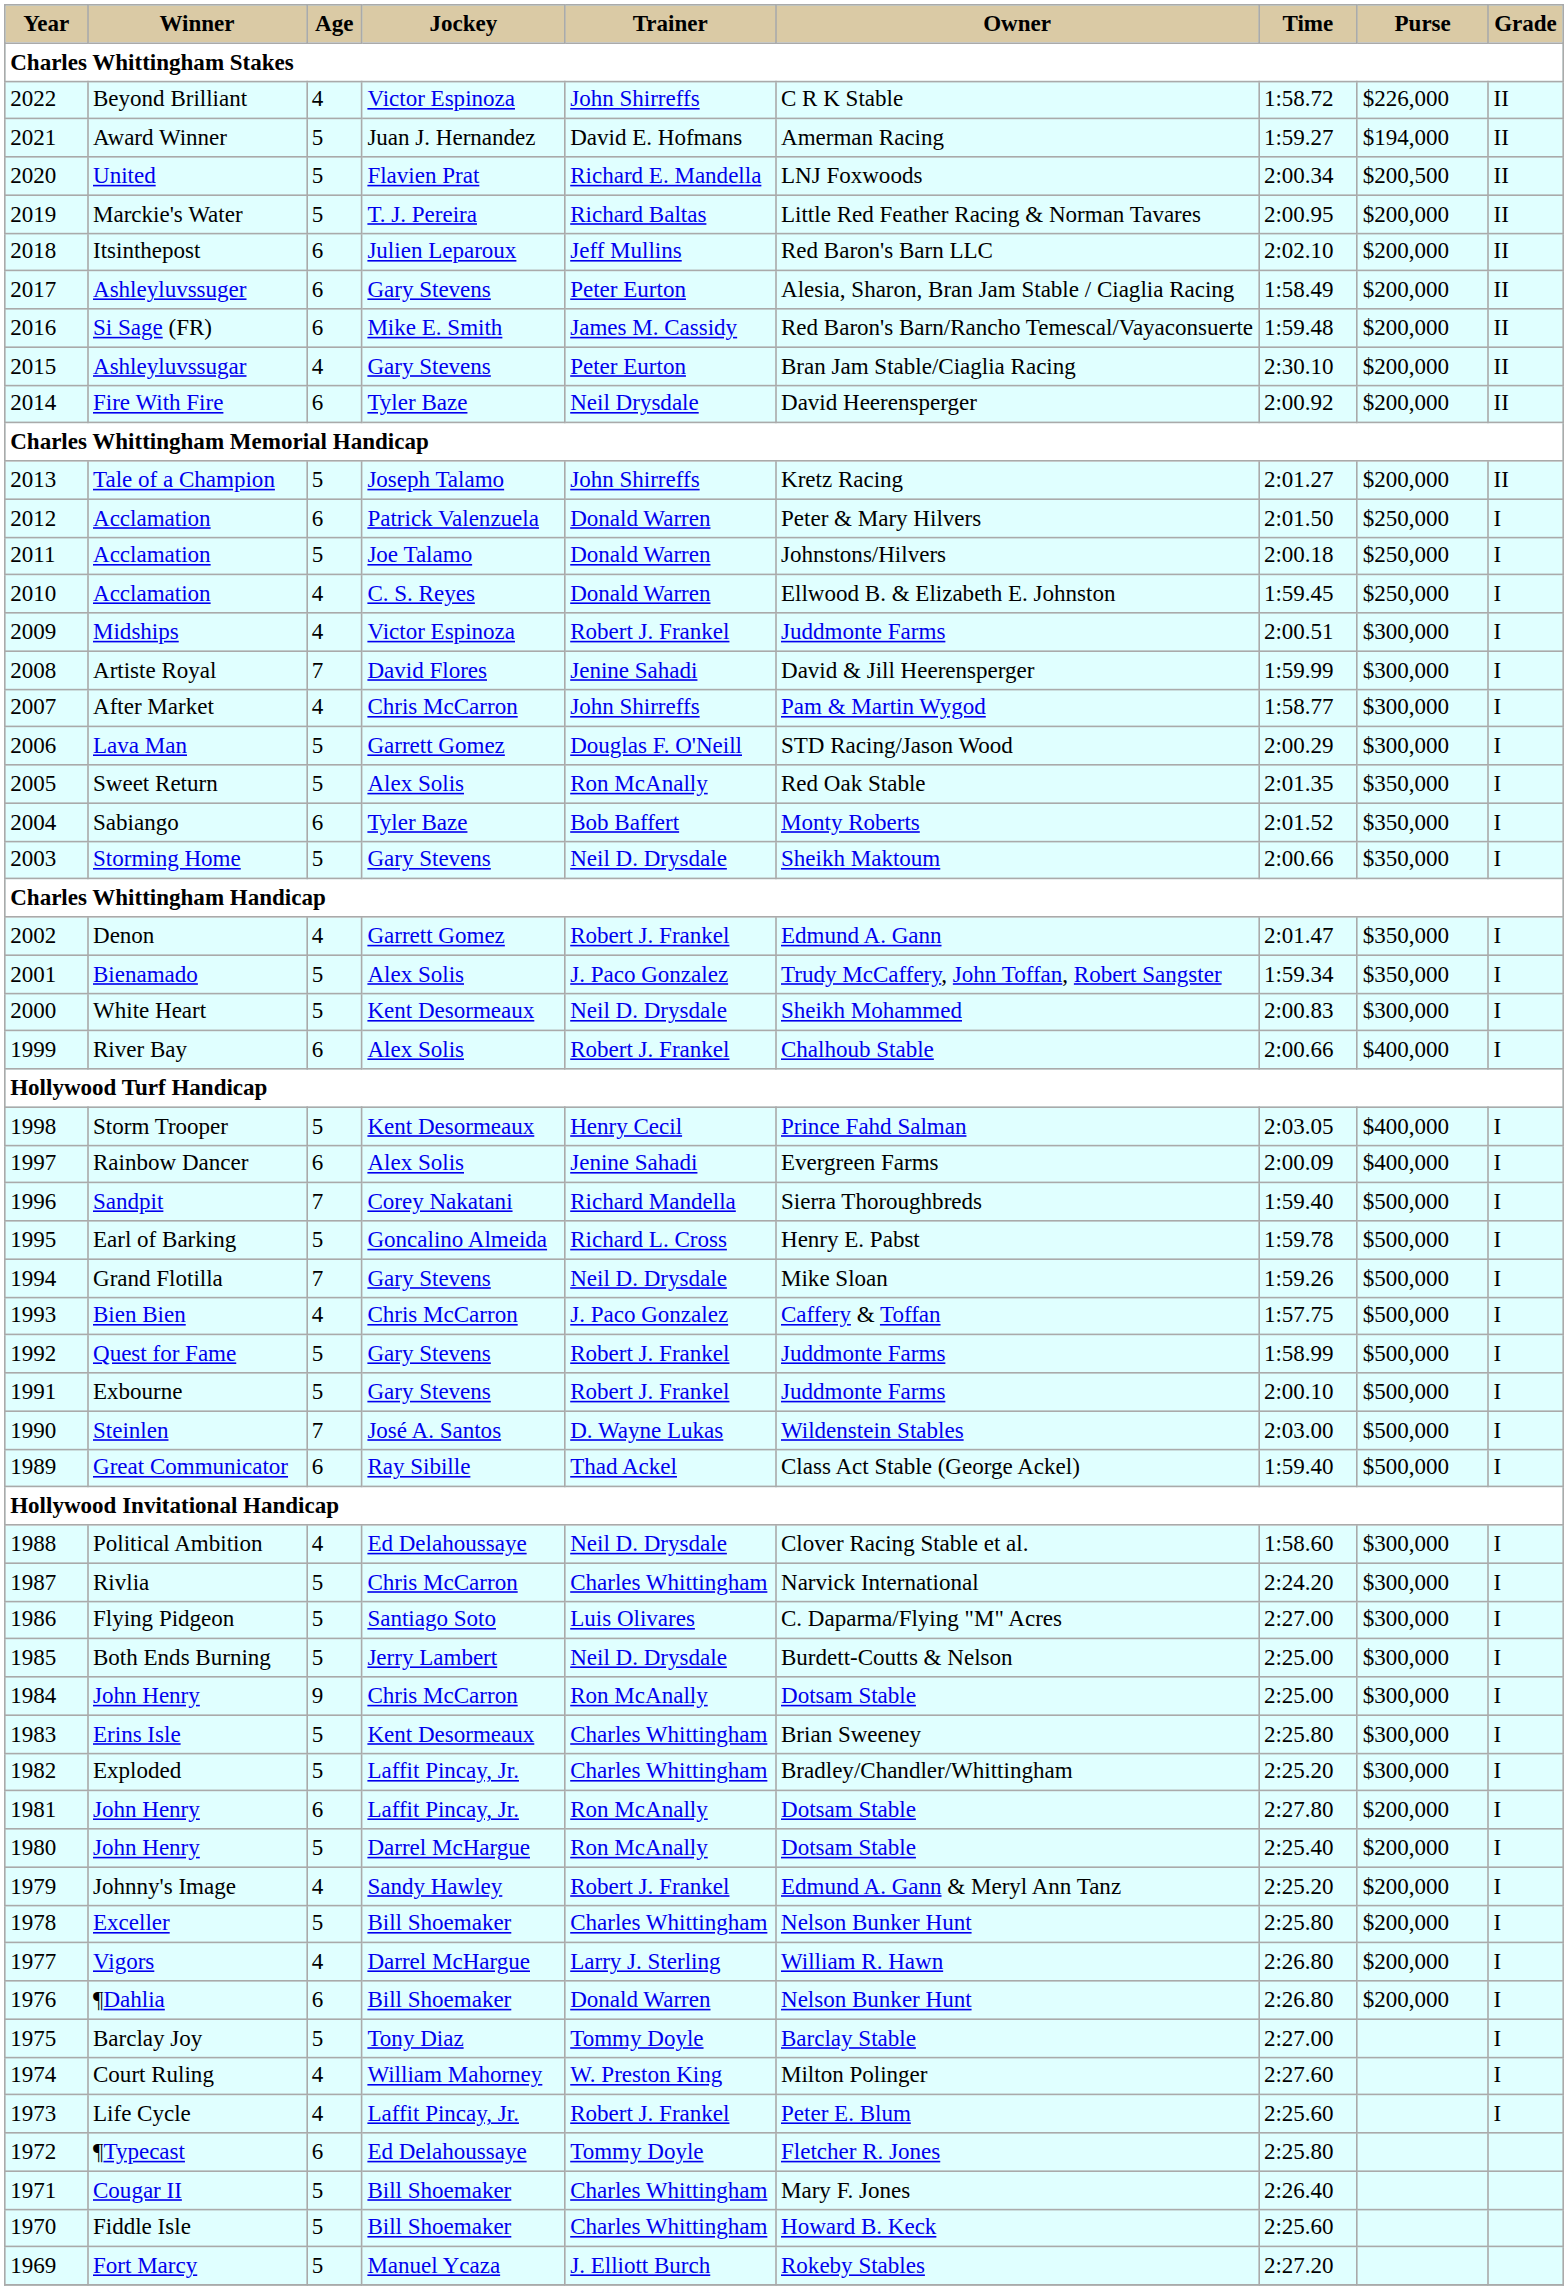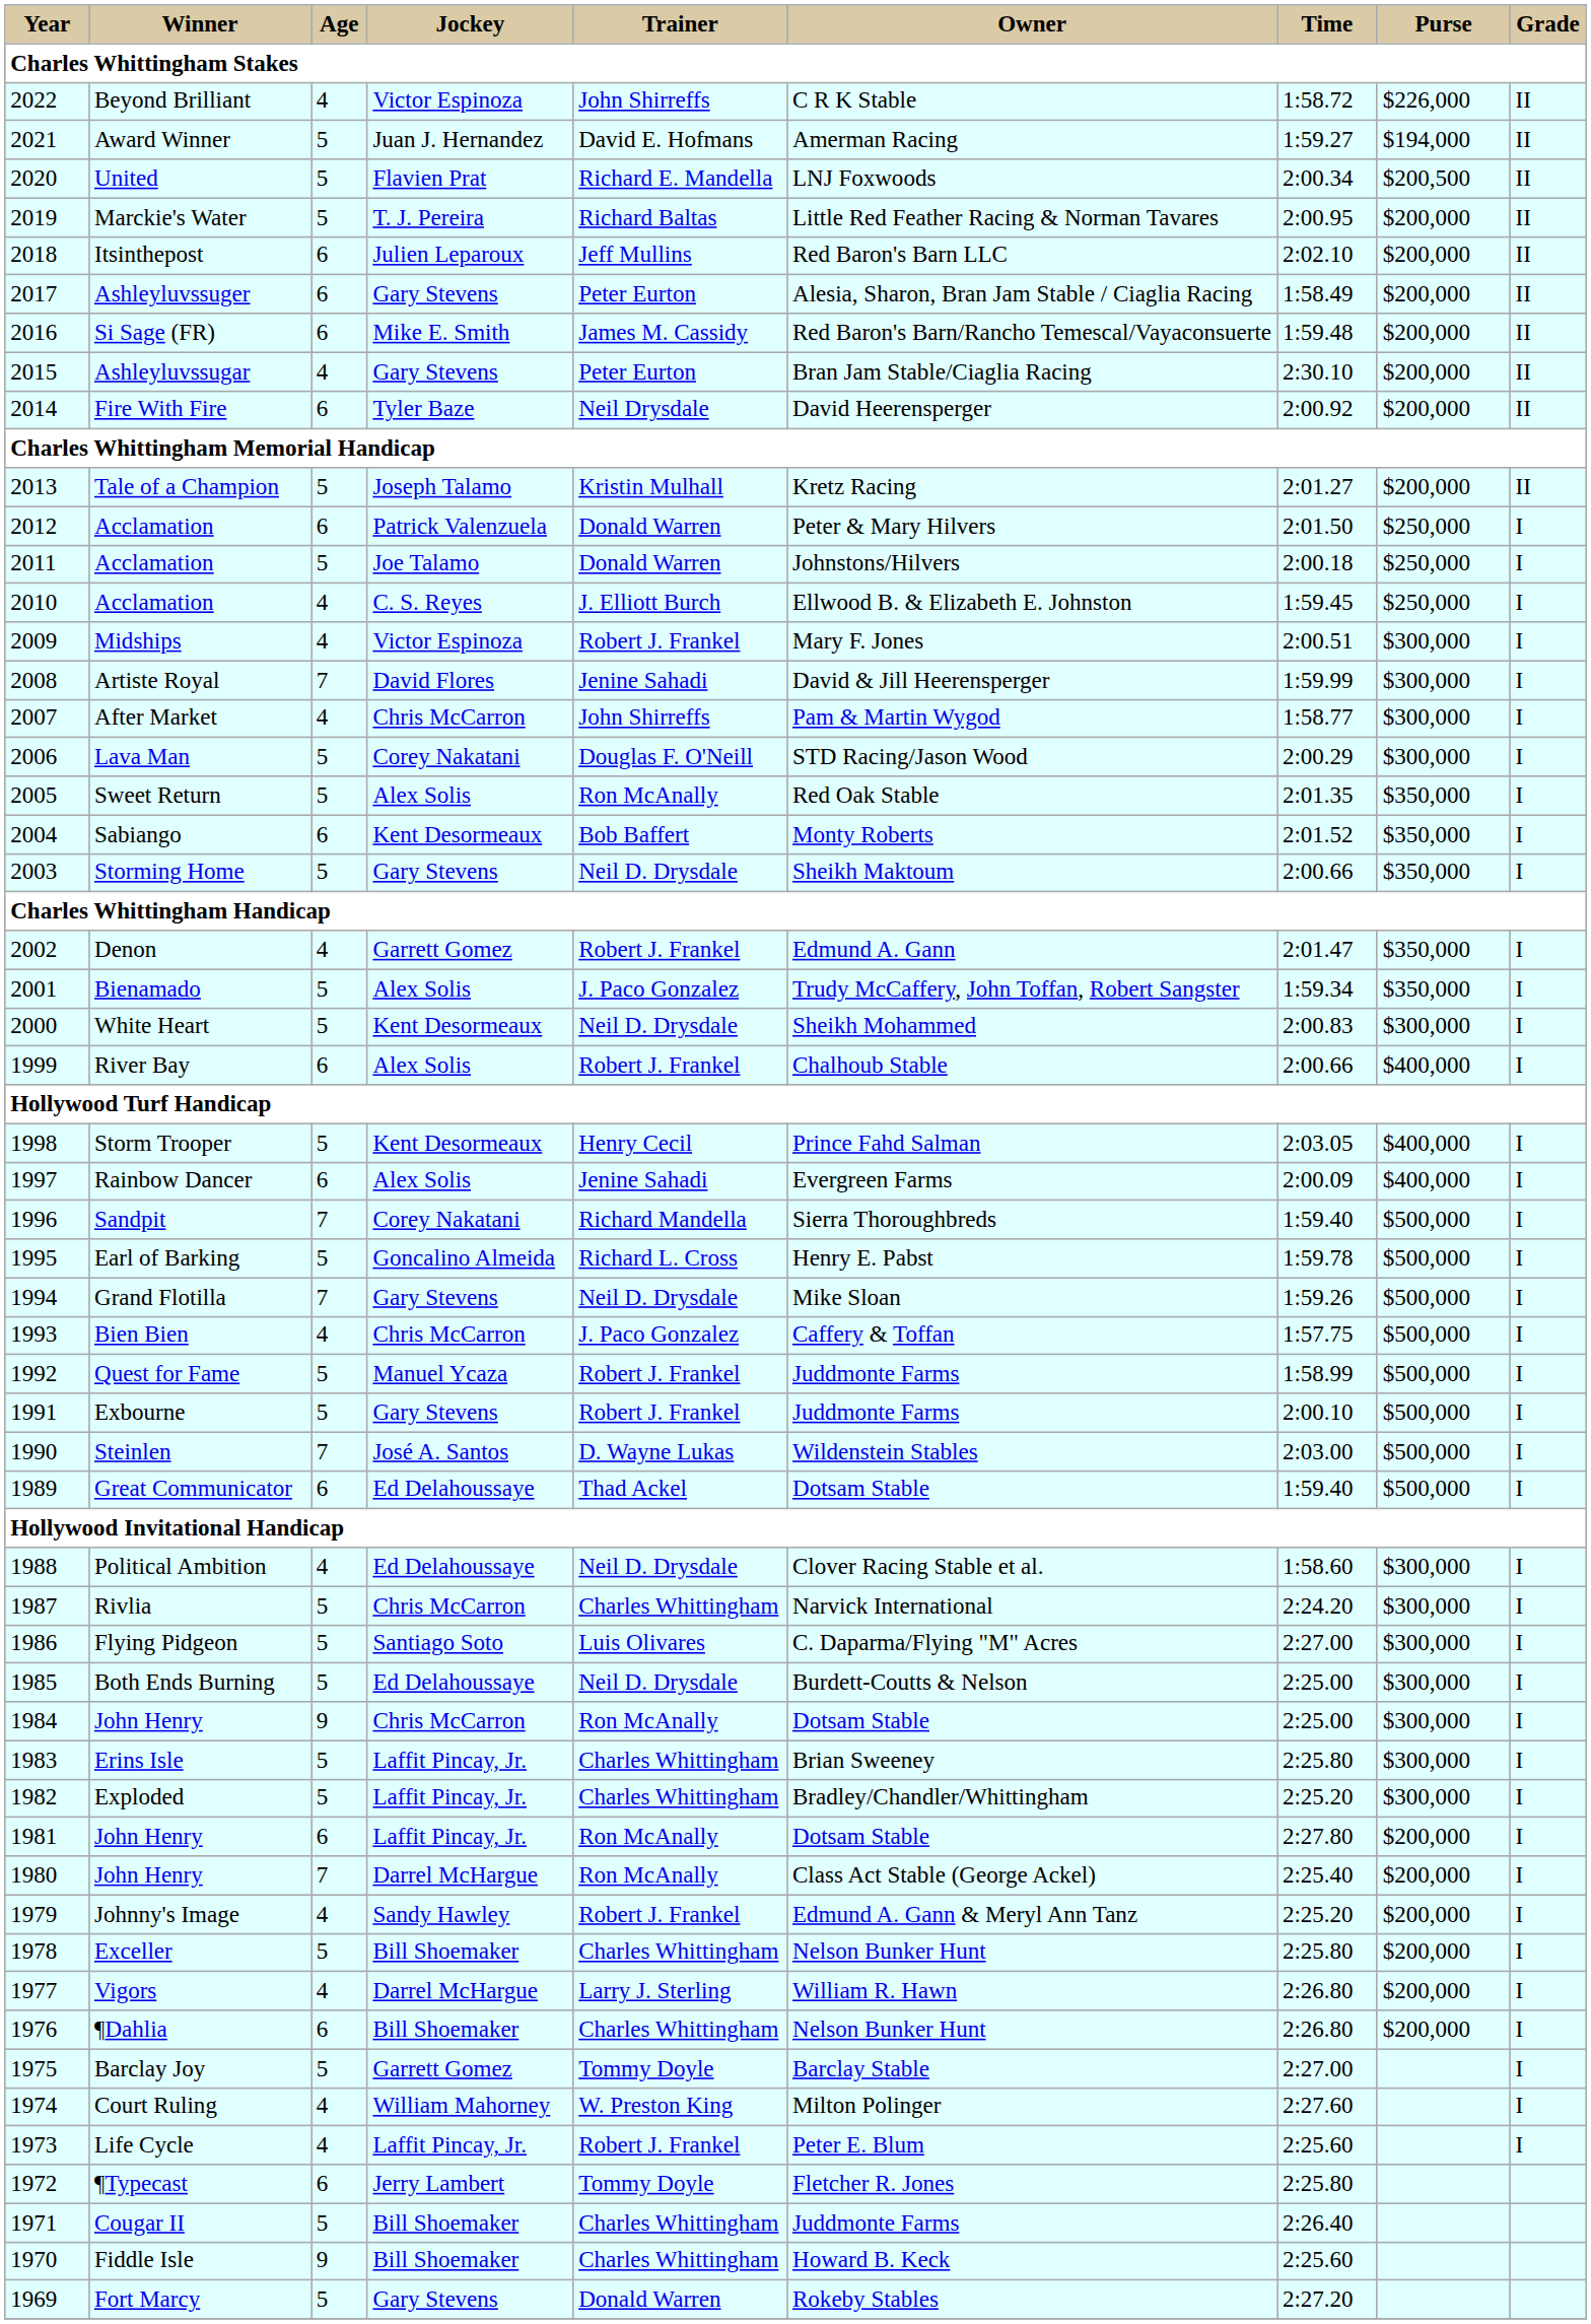Tale of a Champion | Trainer: John Shirreffs -> Kristin Mulhall
2010 / Acclamation | Trainer: Donald Warren -> J. Elliott Burch
Midships | Owner: Juddmonte Farms -> Mary F. Jones
Lava Man | Jockey: Garrett Gomez -> Corey Nakatani
Sabiango | Jockey: Tyler Baze -> Kent Desormeaux
Quest for Fame | Jockey: Gary Stevens -> Manuel Ycaza
Great Communicator | Jockey: Ray Sibille -> Ed Delahoussaye
Great Communicator | Owner: Class Act Stable (George Ackel) -> Dotsam Stable
Both Ends Burning | Jockey: Jerry Lambert -> Ed Delahoussaye
Erins Isle | Jockey: Kent Desormeaux -> Laffit Pincay, Jr.
1980 / John Henry | Age: 5 -> 7
1980 / John Henry | Owner: Dotsam Stable -> Class Act Stable (George Ackel)
¶Dahlia | Trainer: Donald Warren -> Charles Whittingham
Barclay Joy | Jockey: Tony Diaz -> Garrett Gomez
¶Typecast | Jockey: Ed Delahoussaye -> Jerry Lambert
Cougar II | Owner: Mary F. Jones -> Juddmonte Farms
Fiddle Isle | Age: 5 -> 9
Fort Marcy | Jockey: Manuel Ycaza -> Gary Stevens
Fort Marcy | Trainer: J. Elliott Burch -> Donald Warren
